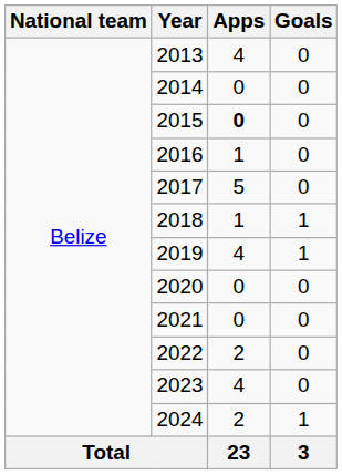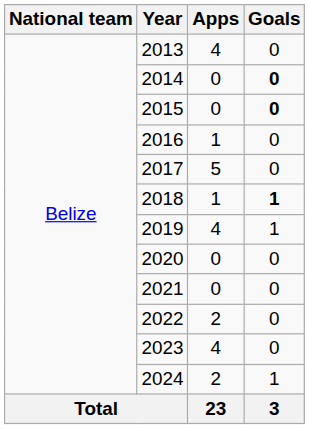2014 | Goals: normal -> bold
2015 | Apps: bold -> normal
2015 | Goals: normal -> bold
2018 | Goals: normal -> bold
